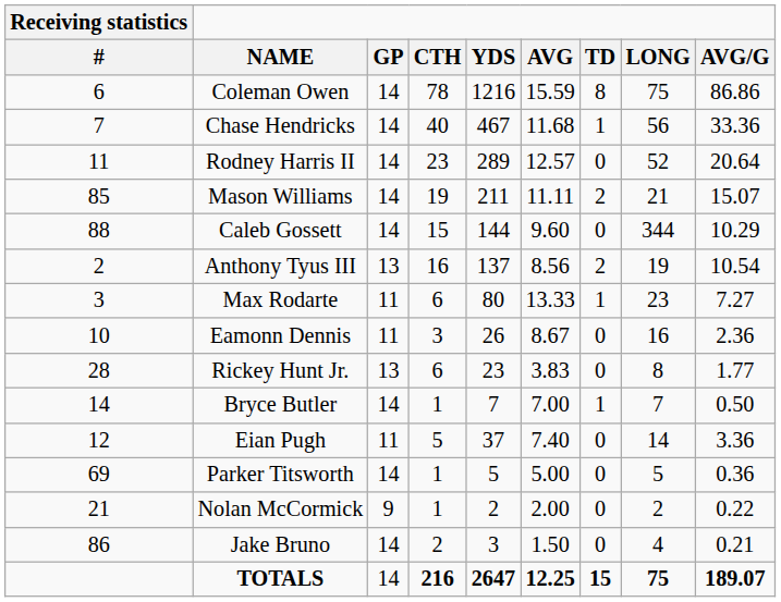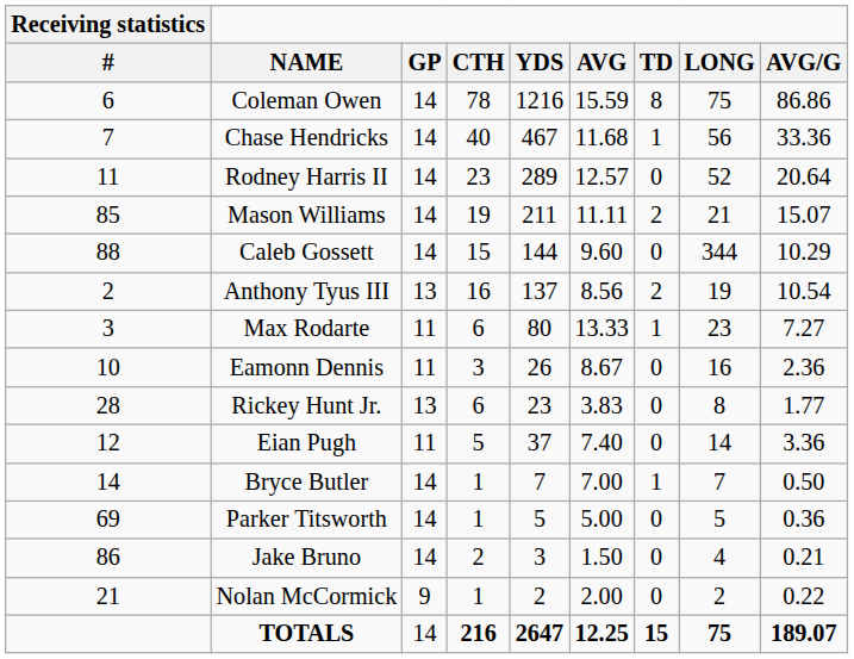rows swapped: Eian Pugh <-> Bryce Butler
rows swapped: Jake Bruno <-> Nolan McCormick
